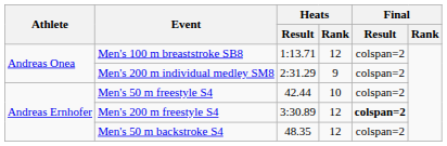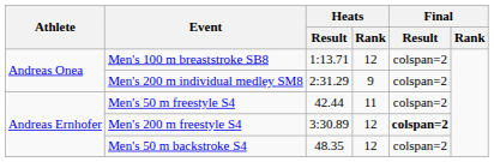Men's 50 m freestyle S4 | Heats / Rank: 10 -> 11
